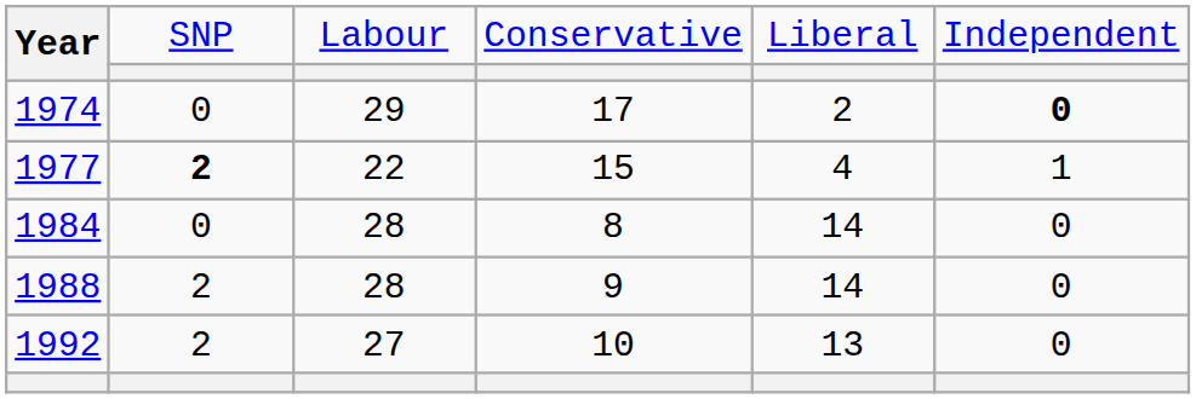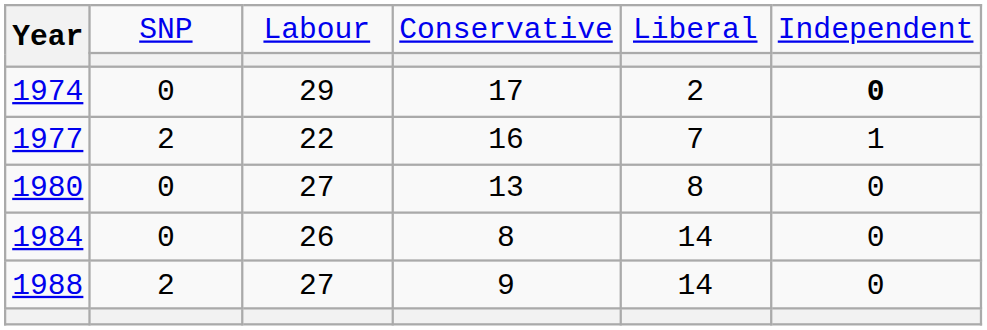1977 | column 2: bold -> normal
1977 | column 4: 15 -> 16
1977 | column 5: 4 -> 7
+ row: 1980 | 0 | 27 | 13 | 8 | 0
1984 | column 3: 28 -> 26
1988 | column 3: 28 -> 27
- row: 1992 | 2 | 27 | 10 | 13 | 0
